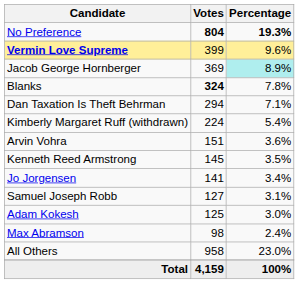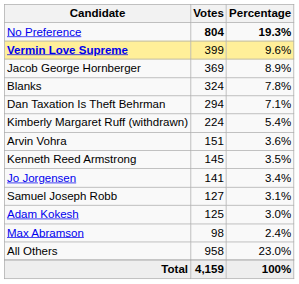Jacob George Hornberger | Percentage: paleturquoise background -> no background
Blanks | Votes: bold -> normal
